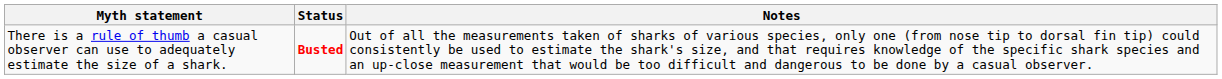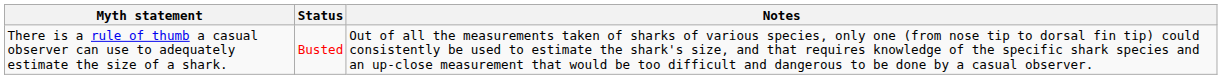row 2 | Status: bold -> normal
